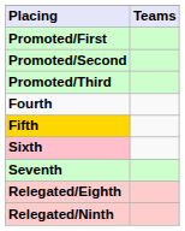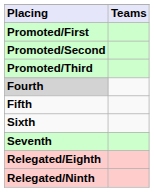Fourth | Placing: no background -> lightgrey background
Fifth | Placing: gold background -> no background
Sixth | Placing: pink background -> no background
